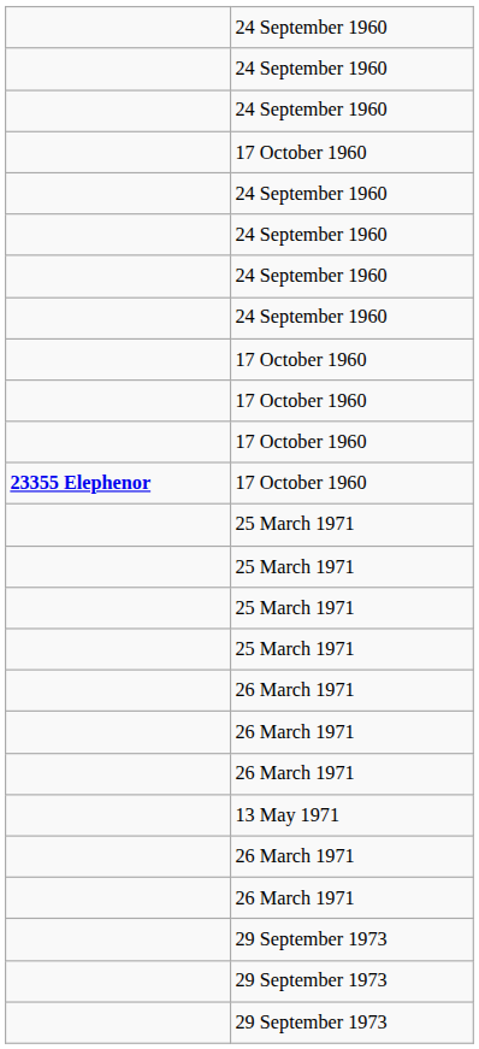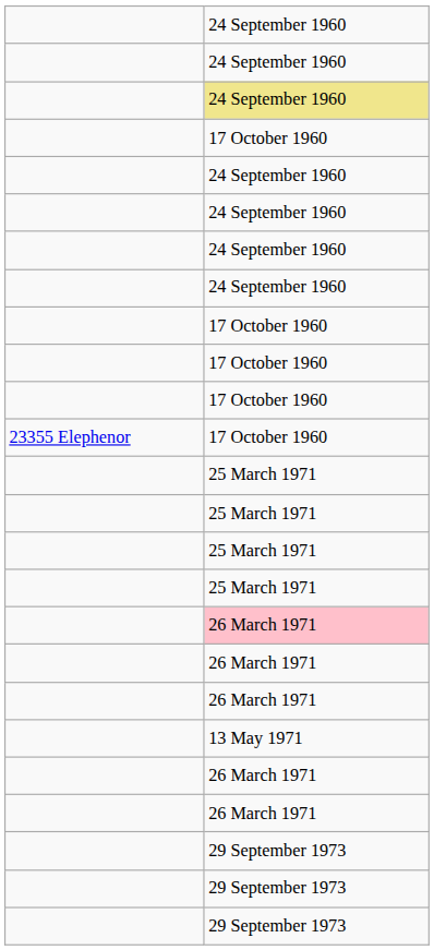row 3 | column 2: no background -> khaki background
row 12 | column 1: bold -> normal
row 17 | column 2: no background -> pink background
